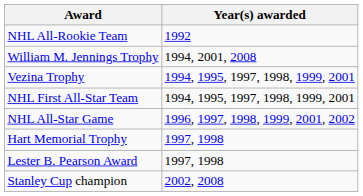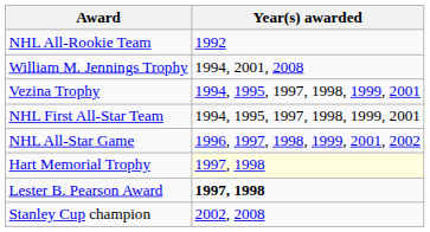Hart Memorial Trophy | Year(s) awarded: no background -> lightyellow background
Lester B. Pearson Award | Year(s) awarded: normal -> bold
